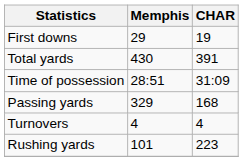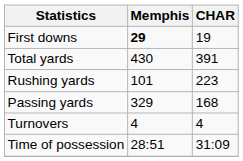First downs | Memphis: normal -> bold
rows swapped: Rushing yards <-> Time of possession
